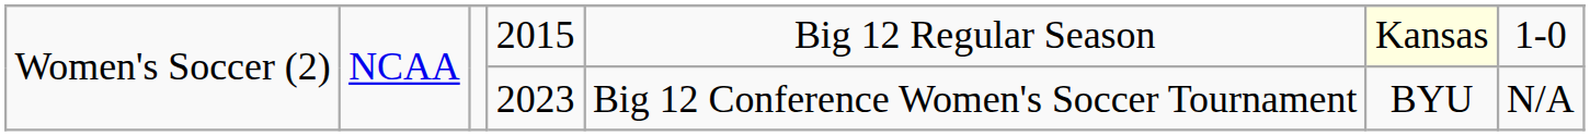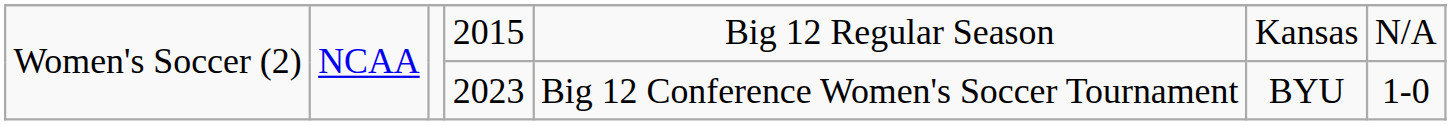2015 | column 6: lightyellow background -> no background
2015 | column 7: 1-0 -> N/A
2023 | column 7: N/A -> 1-0
